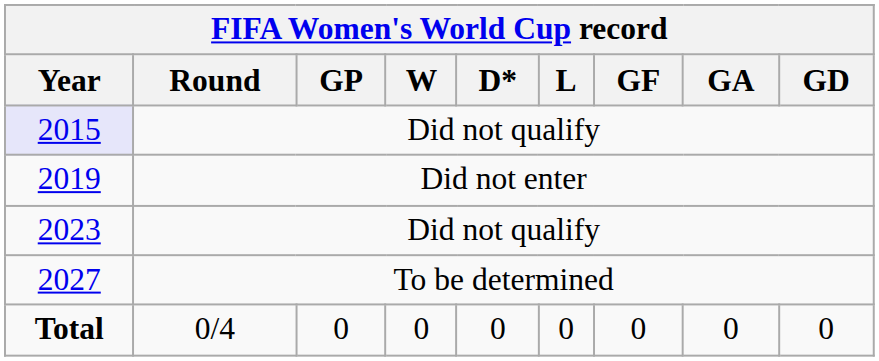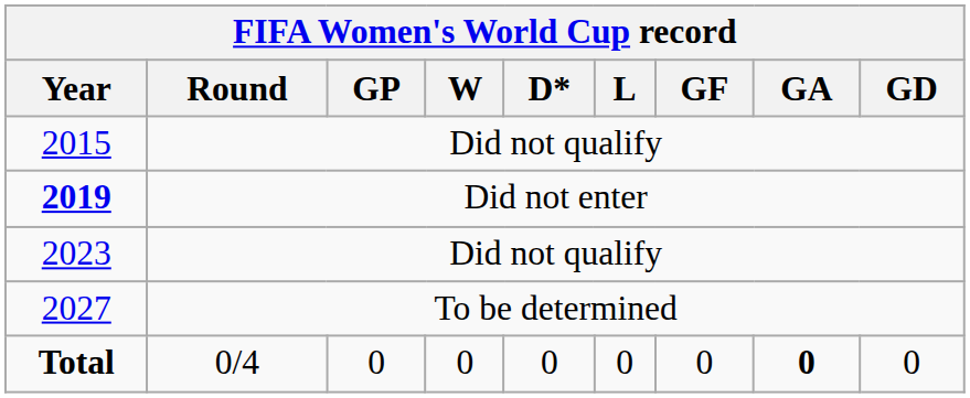2015 | FIFA Women's World Cup record / Year: lavender background -> no background
2019 | FIFA Women's World Cup record / Year: normal -> bold
Total | FIFA Women's World Cup record / GA: normal -> bold
